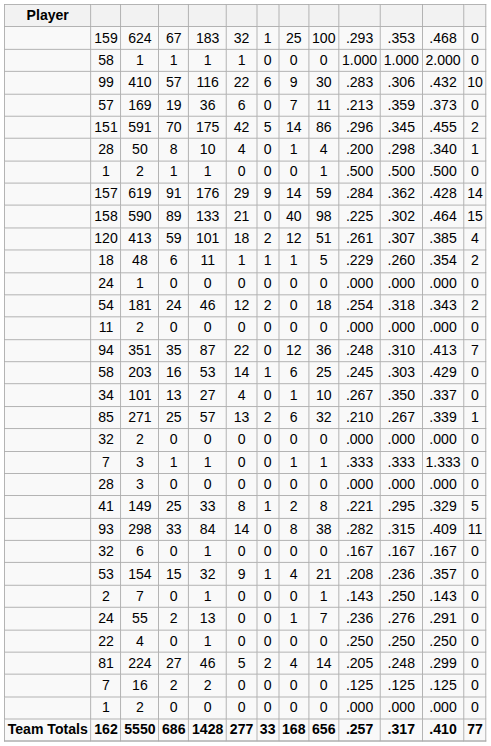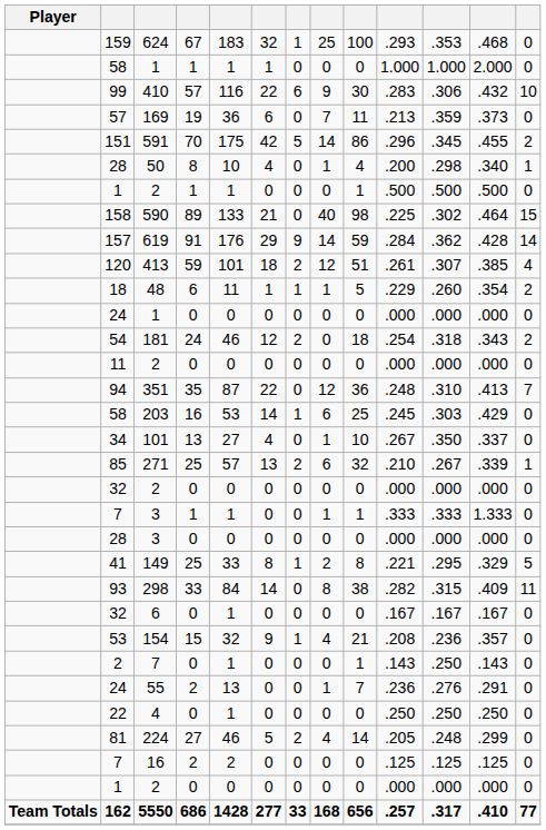rows swapped: 619 <-> 590
